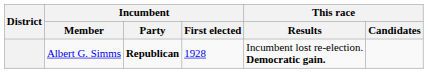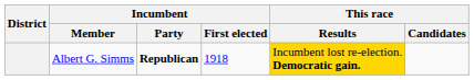Albert G. Simms | Incumbent / First elected: 1928 -> 1918
Albert G. Simms | This race / Results: no background -> gold background
